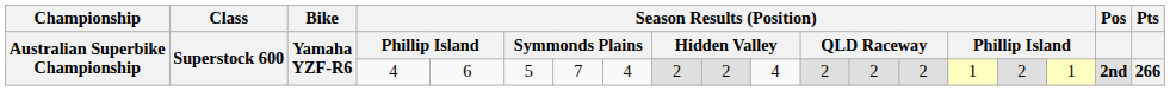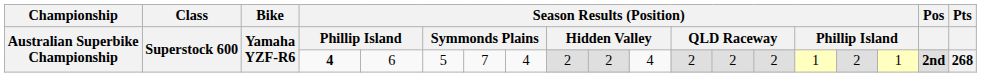row 3 | column 4: normal -> bold
row 3 | Pts: 266 -> 268
